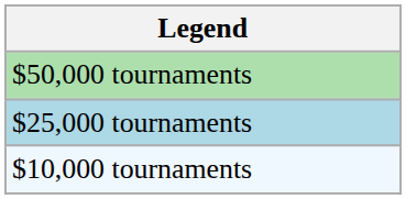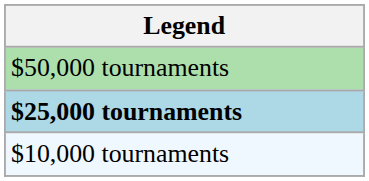row 3 | column 1: normal -> bold
